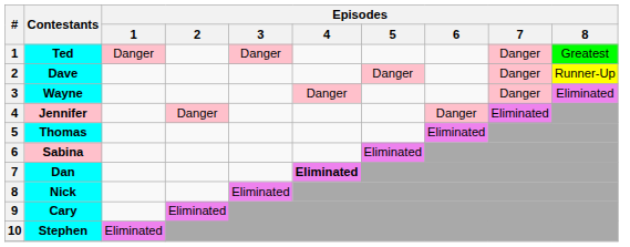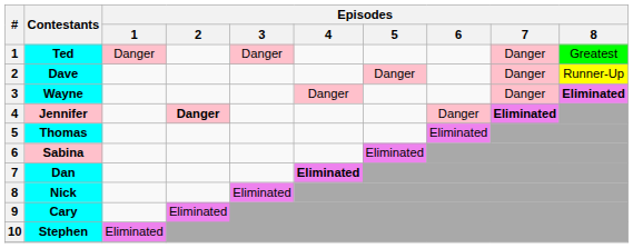Wayne | Episodes / 8: normal -> bold
Jennifer | Episodes / 2: normal -> bold
Jennifer | Episodes / 7: normal -> bold
